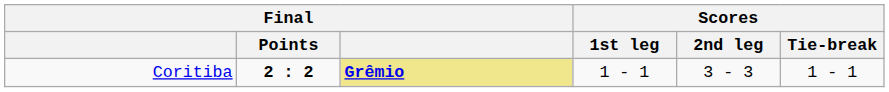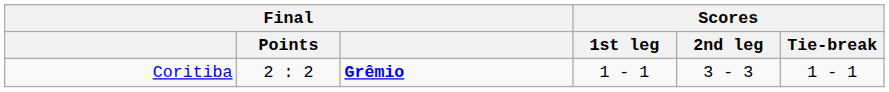Coritiba | Final / Points: bold -> normal
Coritiba | column 3: khaki background -> no background
